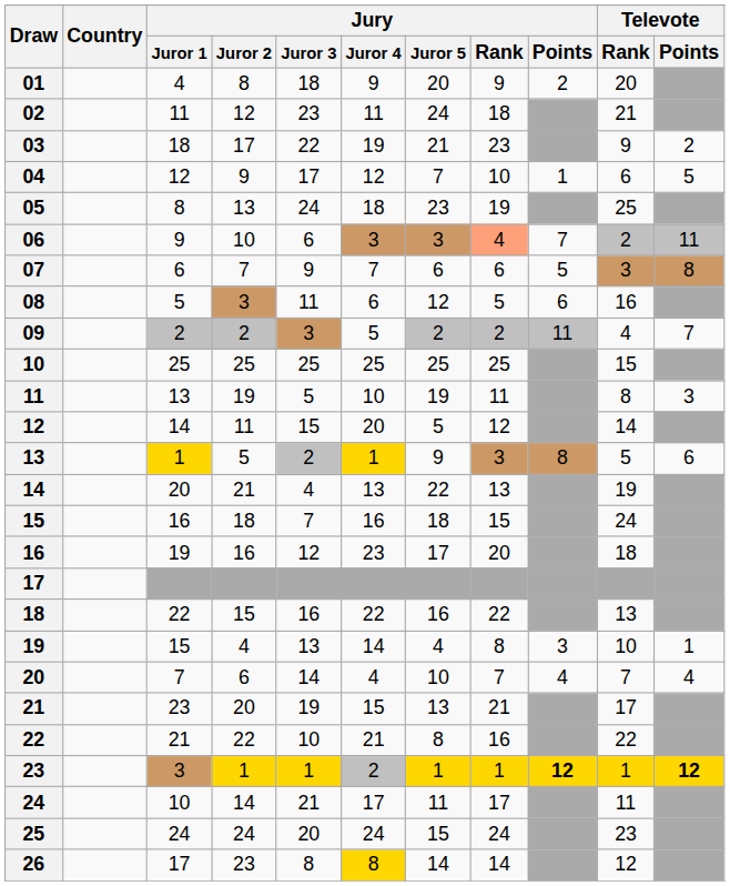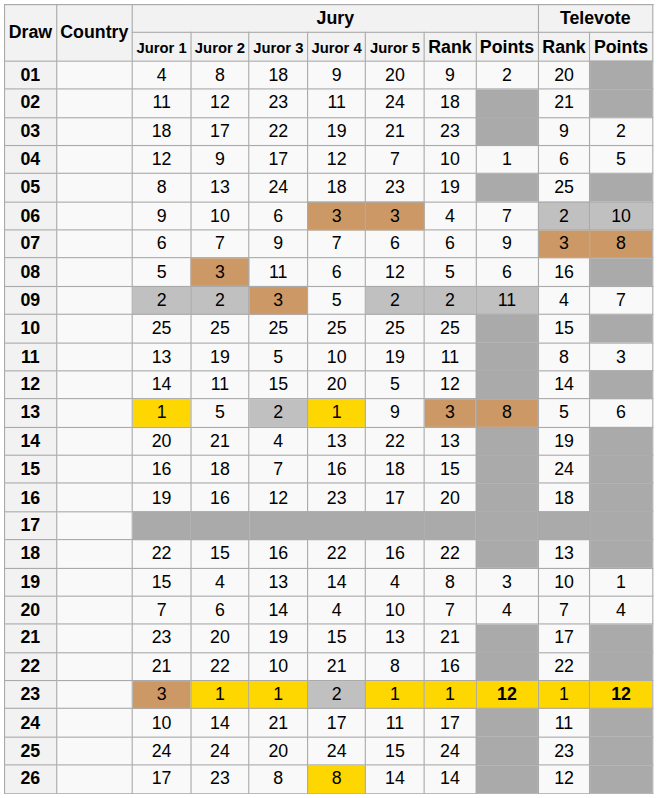06 | Jury / Rank: lightsalmon background -> no background
06 | Televote / Points: 11 -> 10
07 | Jury / Points: 5 -> 9
